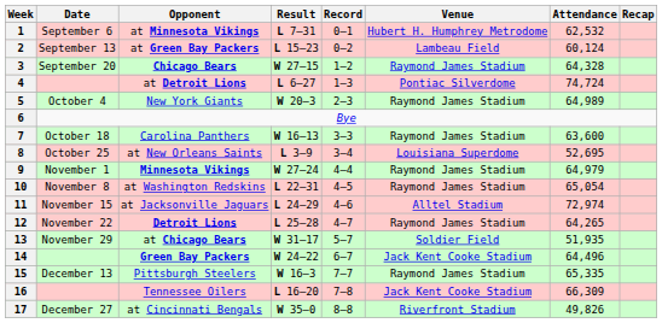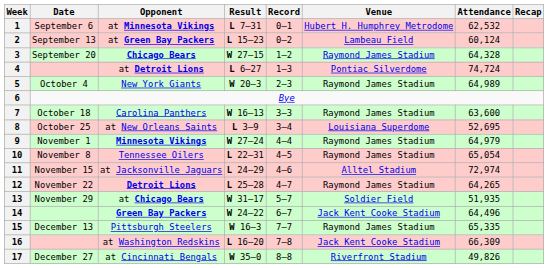10 | Opponent: at Washington Redskins -> Tennessee Oilers
16 | Opponent: Tennessee Oilers -> at Washington Redskins
